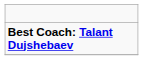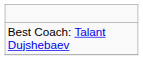row 2 | column 1: bold -> normal
